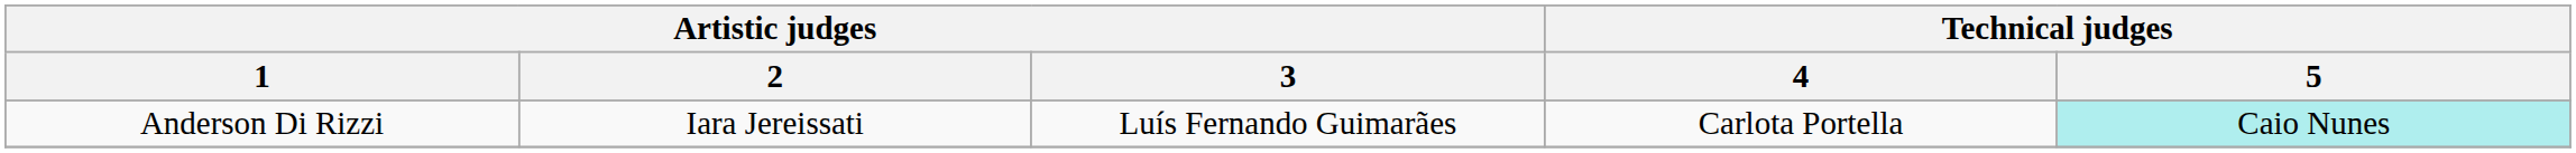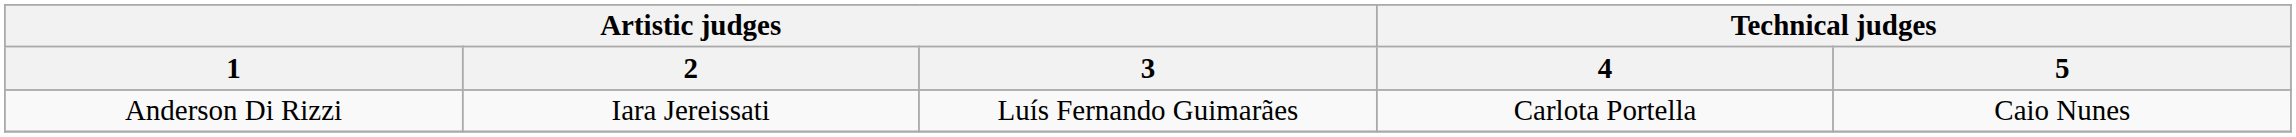Anderson Di Rizzi | Technical judges / 5: paleturquoise background -> no background
